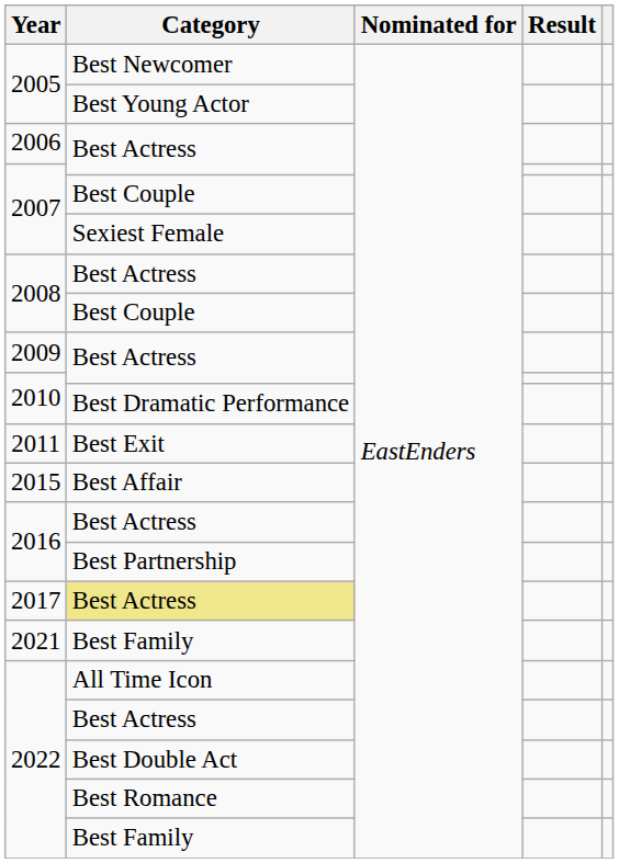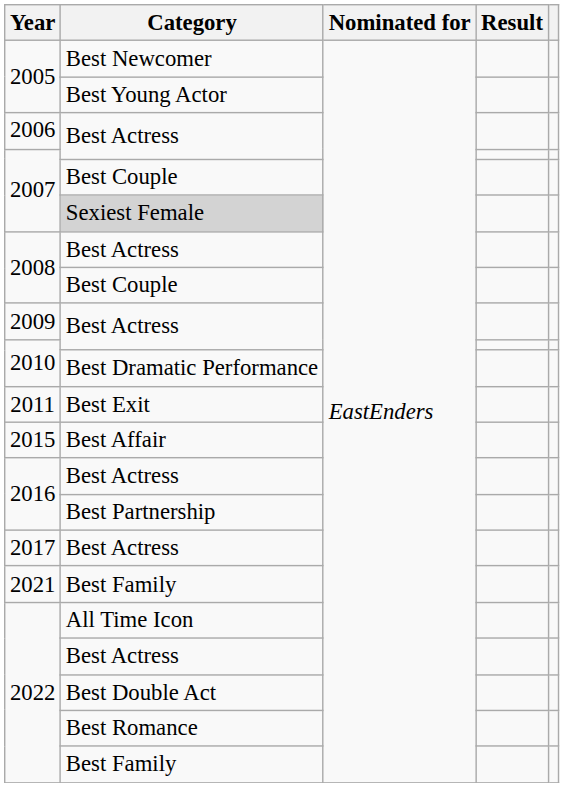Sexiest Female | Category: no background -> lightgrey background
2017 / Best Actress | Category: khaki background -> no background
